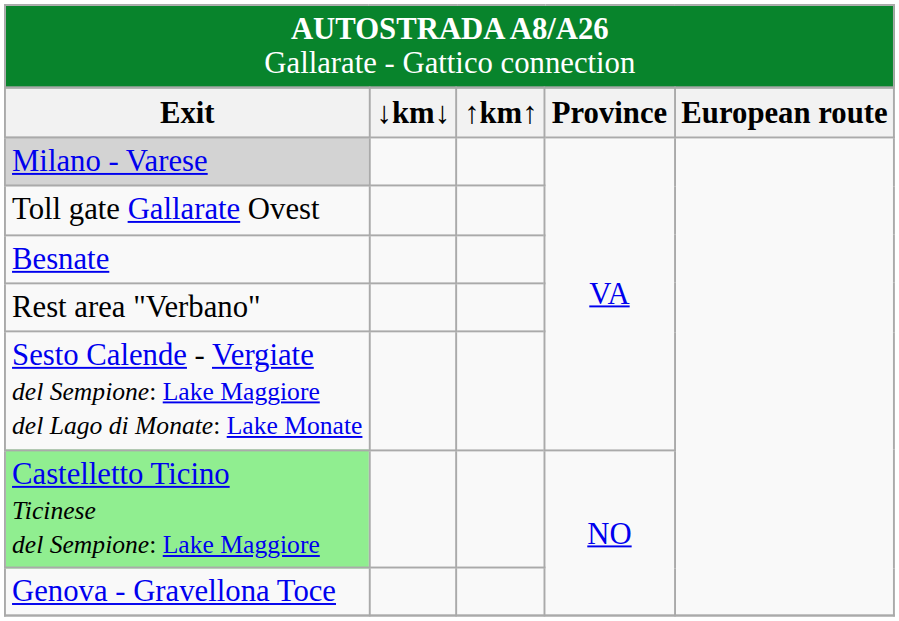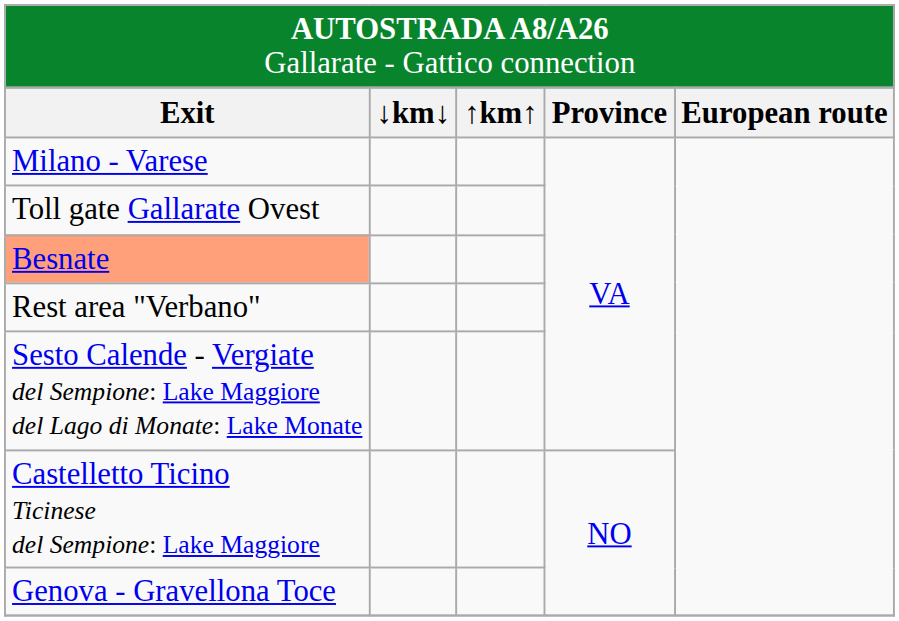Milano - Varese | column 1: lightgrey background -> no background
Besnate | column 1: no background -> lightsalmon background
Castelletto Ticino Ticinese del Sempione: Lake Maggiore | column 1: lightgreen background -> no background
